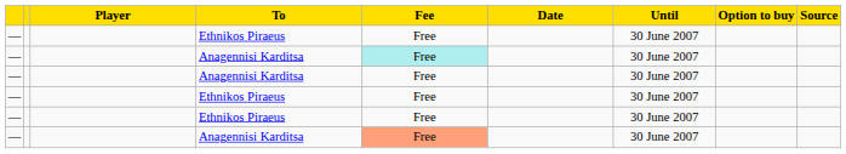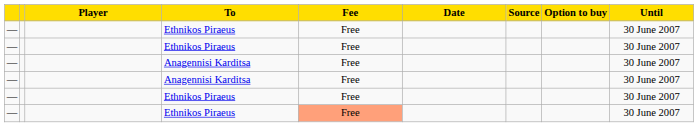columns swapped: Until <-> Source
row 3 | To: Anagennisi Karditsa -> Ethnikos Piraeus
row 3 | Fee: paleturquoise background -> no background
row 5 | To: Ethnikos Piraeus -> Anagennisi Karditsa
row 7 | To: Anagennisi Karditsa -> Ethnikos Piraeus
